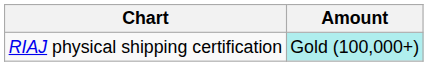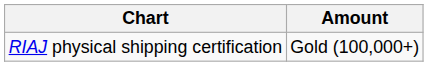RIAJ physical shipping certification | Amount: paleturquoise background -> no background
